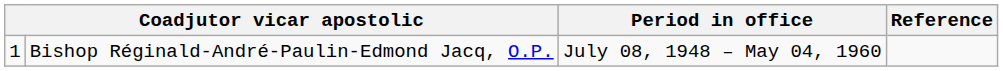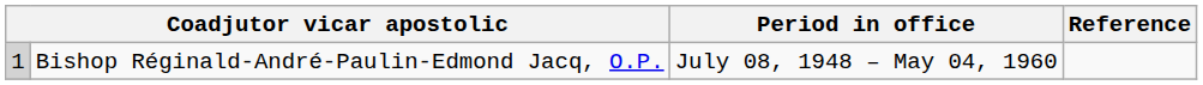Bishop Réginald-André-Paulin-Edmond Jacq, O.P. | column 1: no background -> lightgrey background
